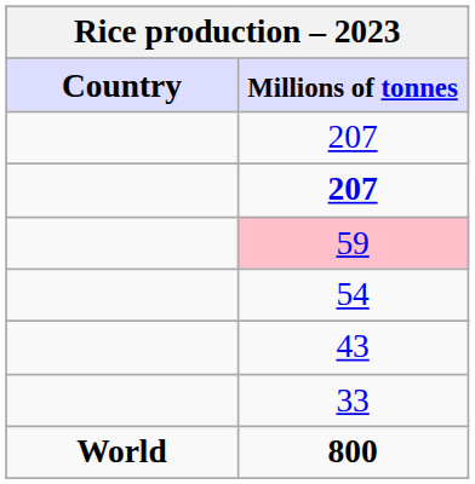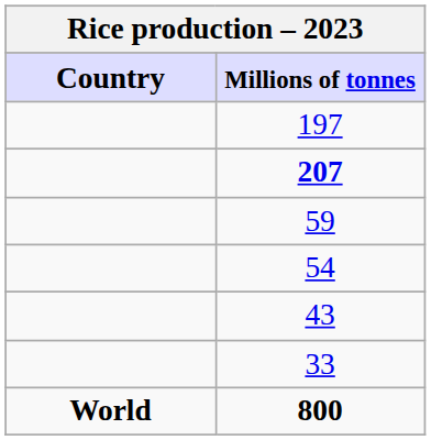row 3 | Millions of tonnes: 207 -> 197
row 5 | Millions of tonnes: pink background -> no background
